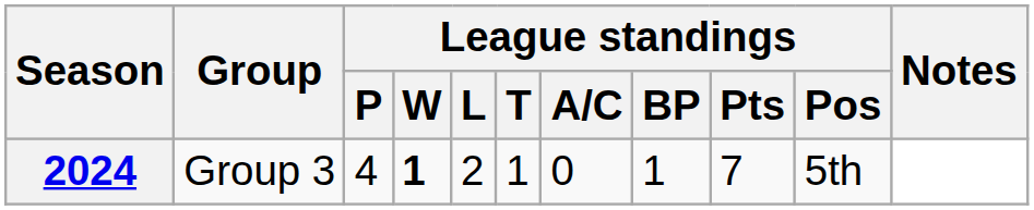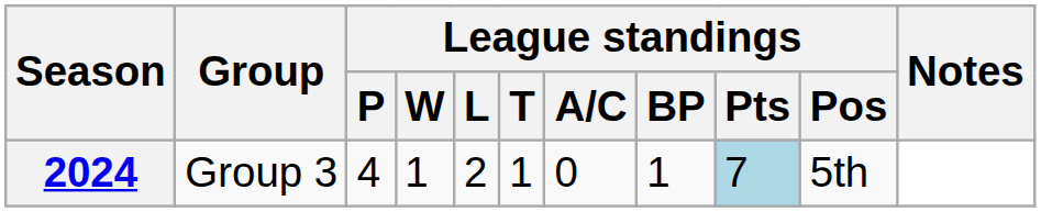2024 | League standings / W: bold -> normal
2024 | League standings / Pts: no background -> lightblue background
